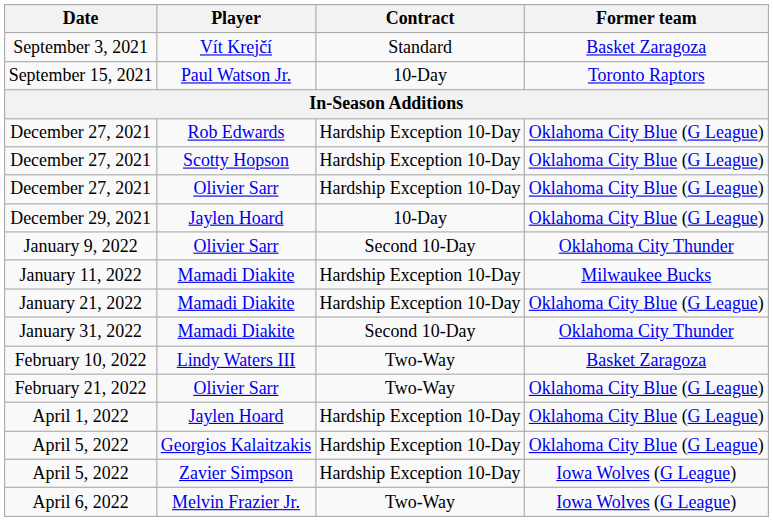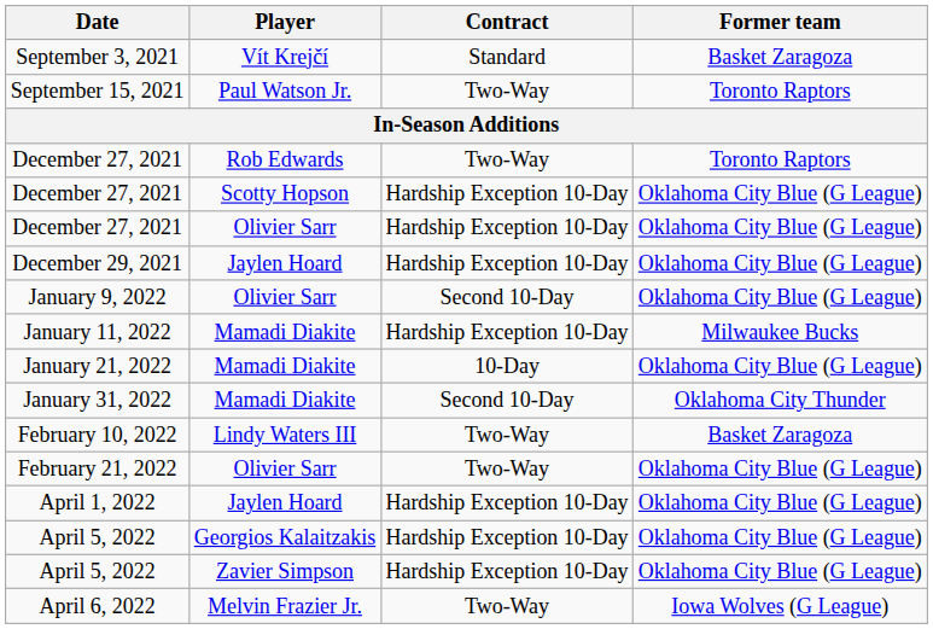September 15, 2021 | Contract: 10-Day -> Two-Way
December 27, 2021 / Rob Edwards | Contract: Hardship Exception 10-Day -> Two-Way
December 27, 2021 / Rob Edwards | Former team: Oklahoma City Blue (G League) -> Toronto Raptors
December 29, 2021 | Contract: 10-Day -> Hardship Exception 10-Day
January 9, 2022 | Former team: Oklahoma City Thunder -> Oklahoma City Blue (G League)
January 21, 2022 | Contract: Hardship Exception 10-Day -> 10-Day
April 5, 2022 / Zavier Simpson | Former team: Iowa Wolves (G League) -> Oklahoma City Blue (G League)
